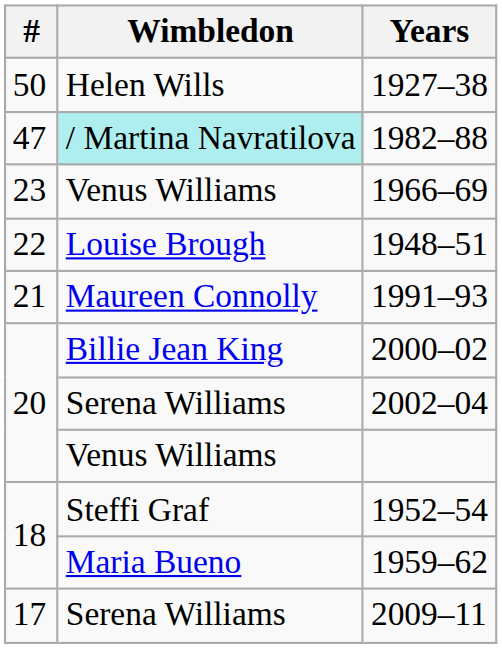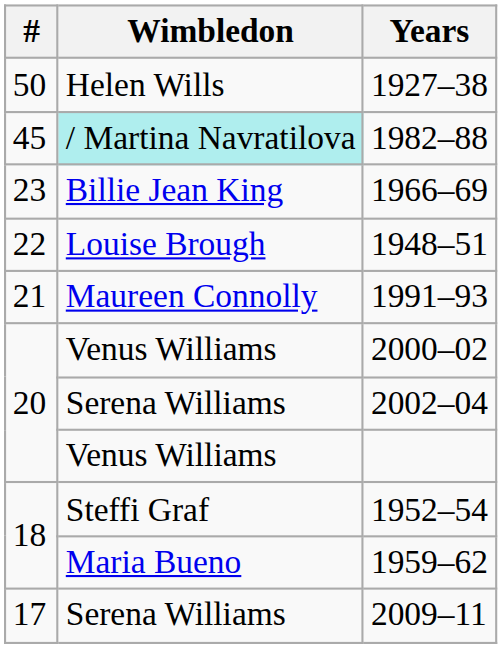1982–88 | #: 47 -> 45
1966–69 | Wimbledon: Venus Williams -> Billie Jean King
2000–02 | Wimbledon: Billie Jean King -> Venus Williams
